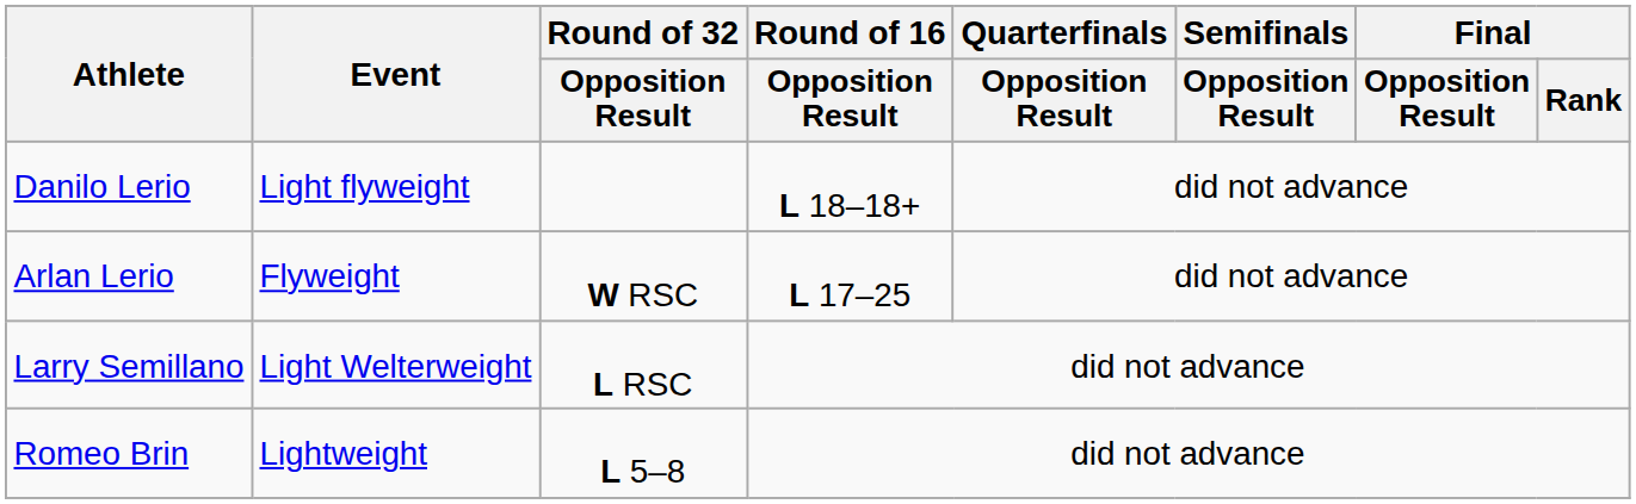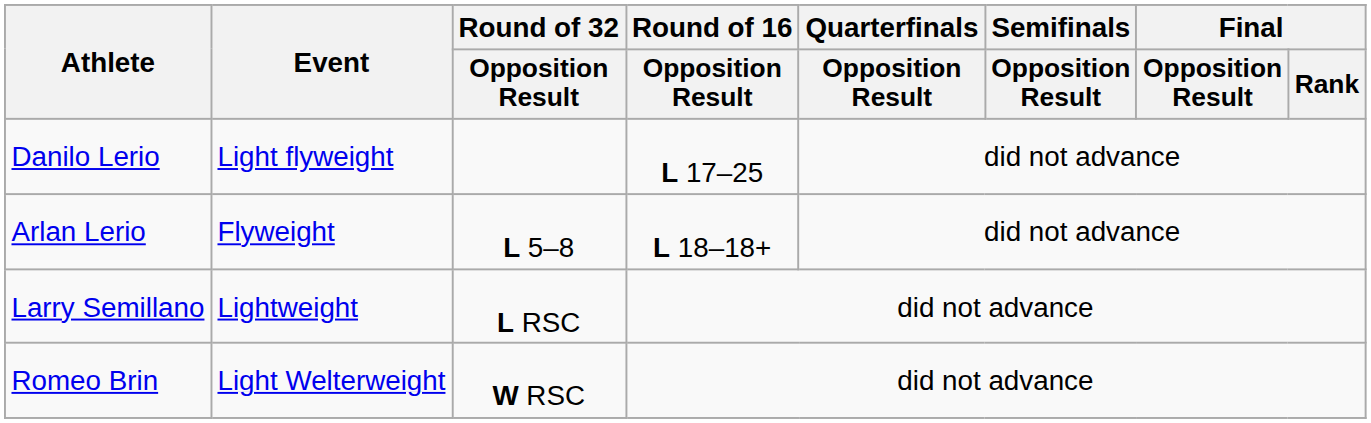Danilo Lerio | Round of 16 / Opposition Result: L 18–18+ -> L 17–25
Arlan Lerio | Round of 32 / Opposition Result: W RSC -> L 5–8
Arlan Lerio | Round of 16 / Opposition Result: L 17–25 -> L 18–18+
Larry Semillano | Event: Light Welterweight -> Lightweight
Romeo Brin | Event: Lightweight -> Light Welterweight
Romeo Brin | Round of 32 / Opposition Result: L 5–8 -> W RSC
